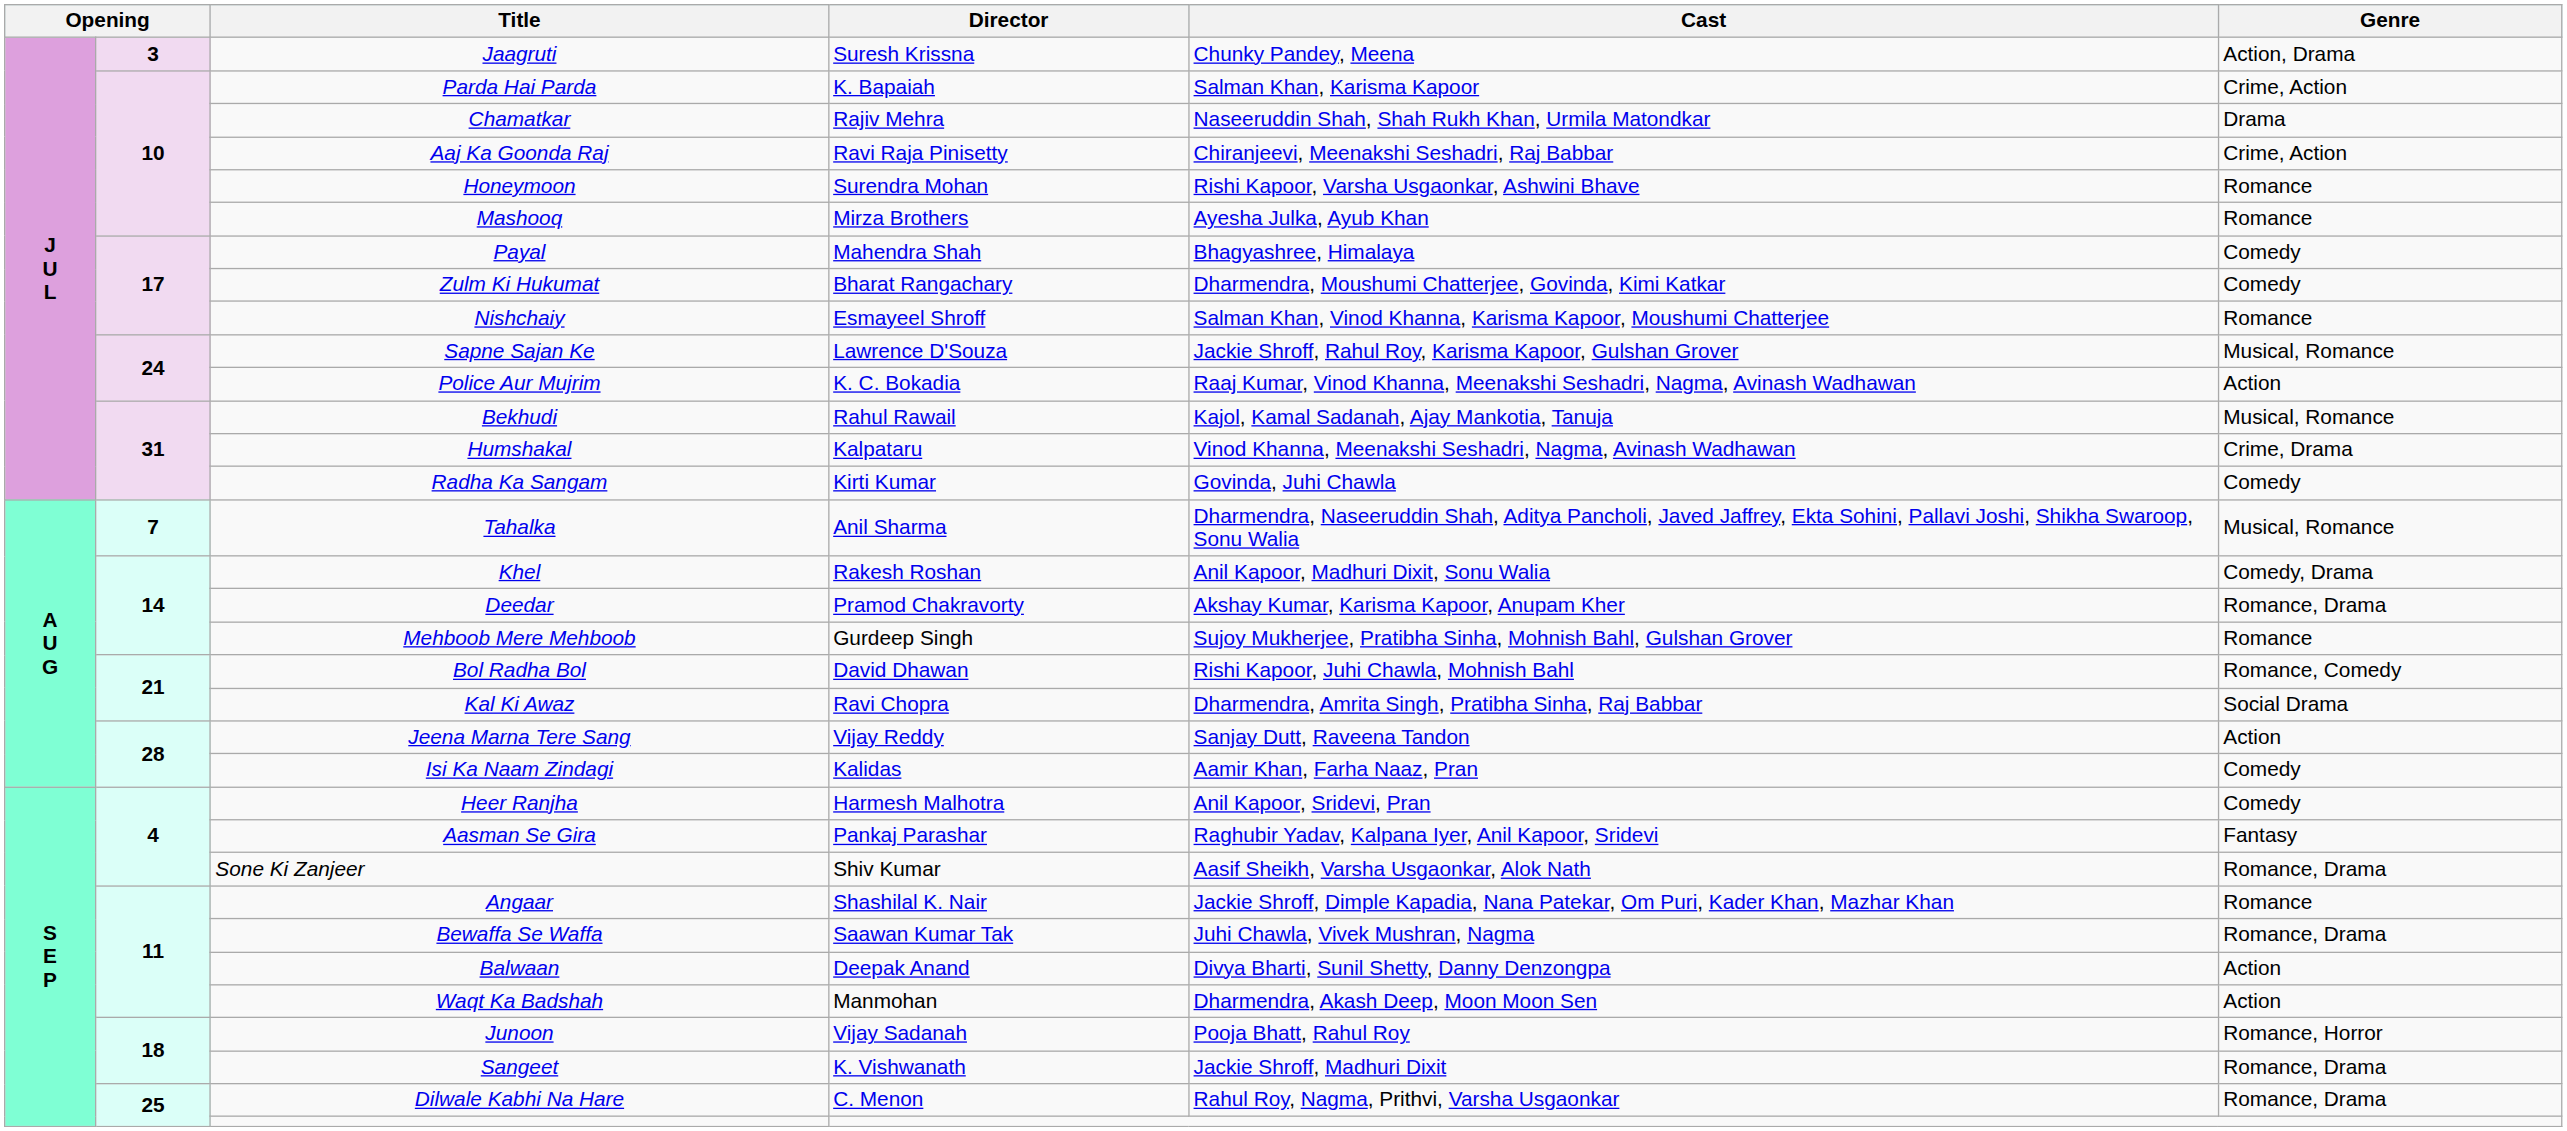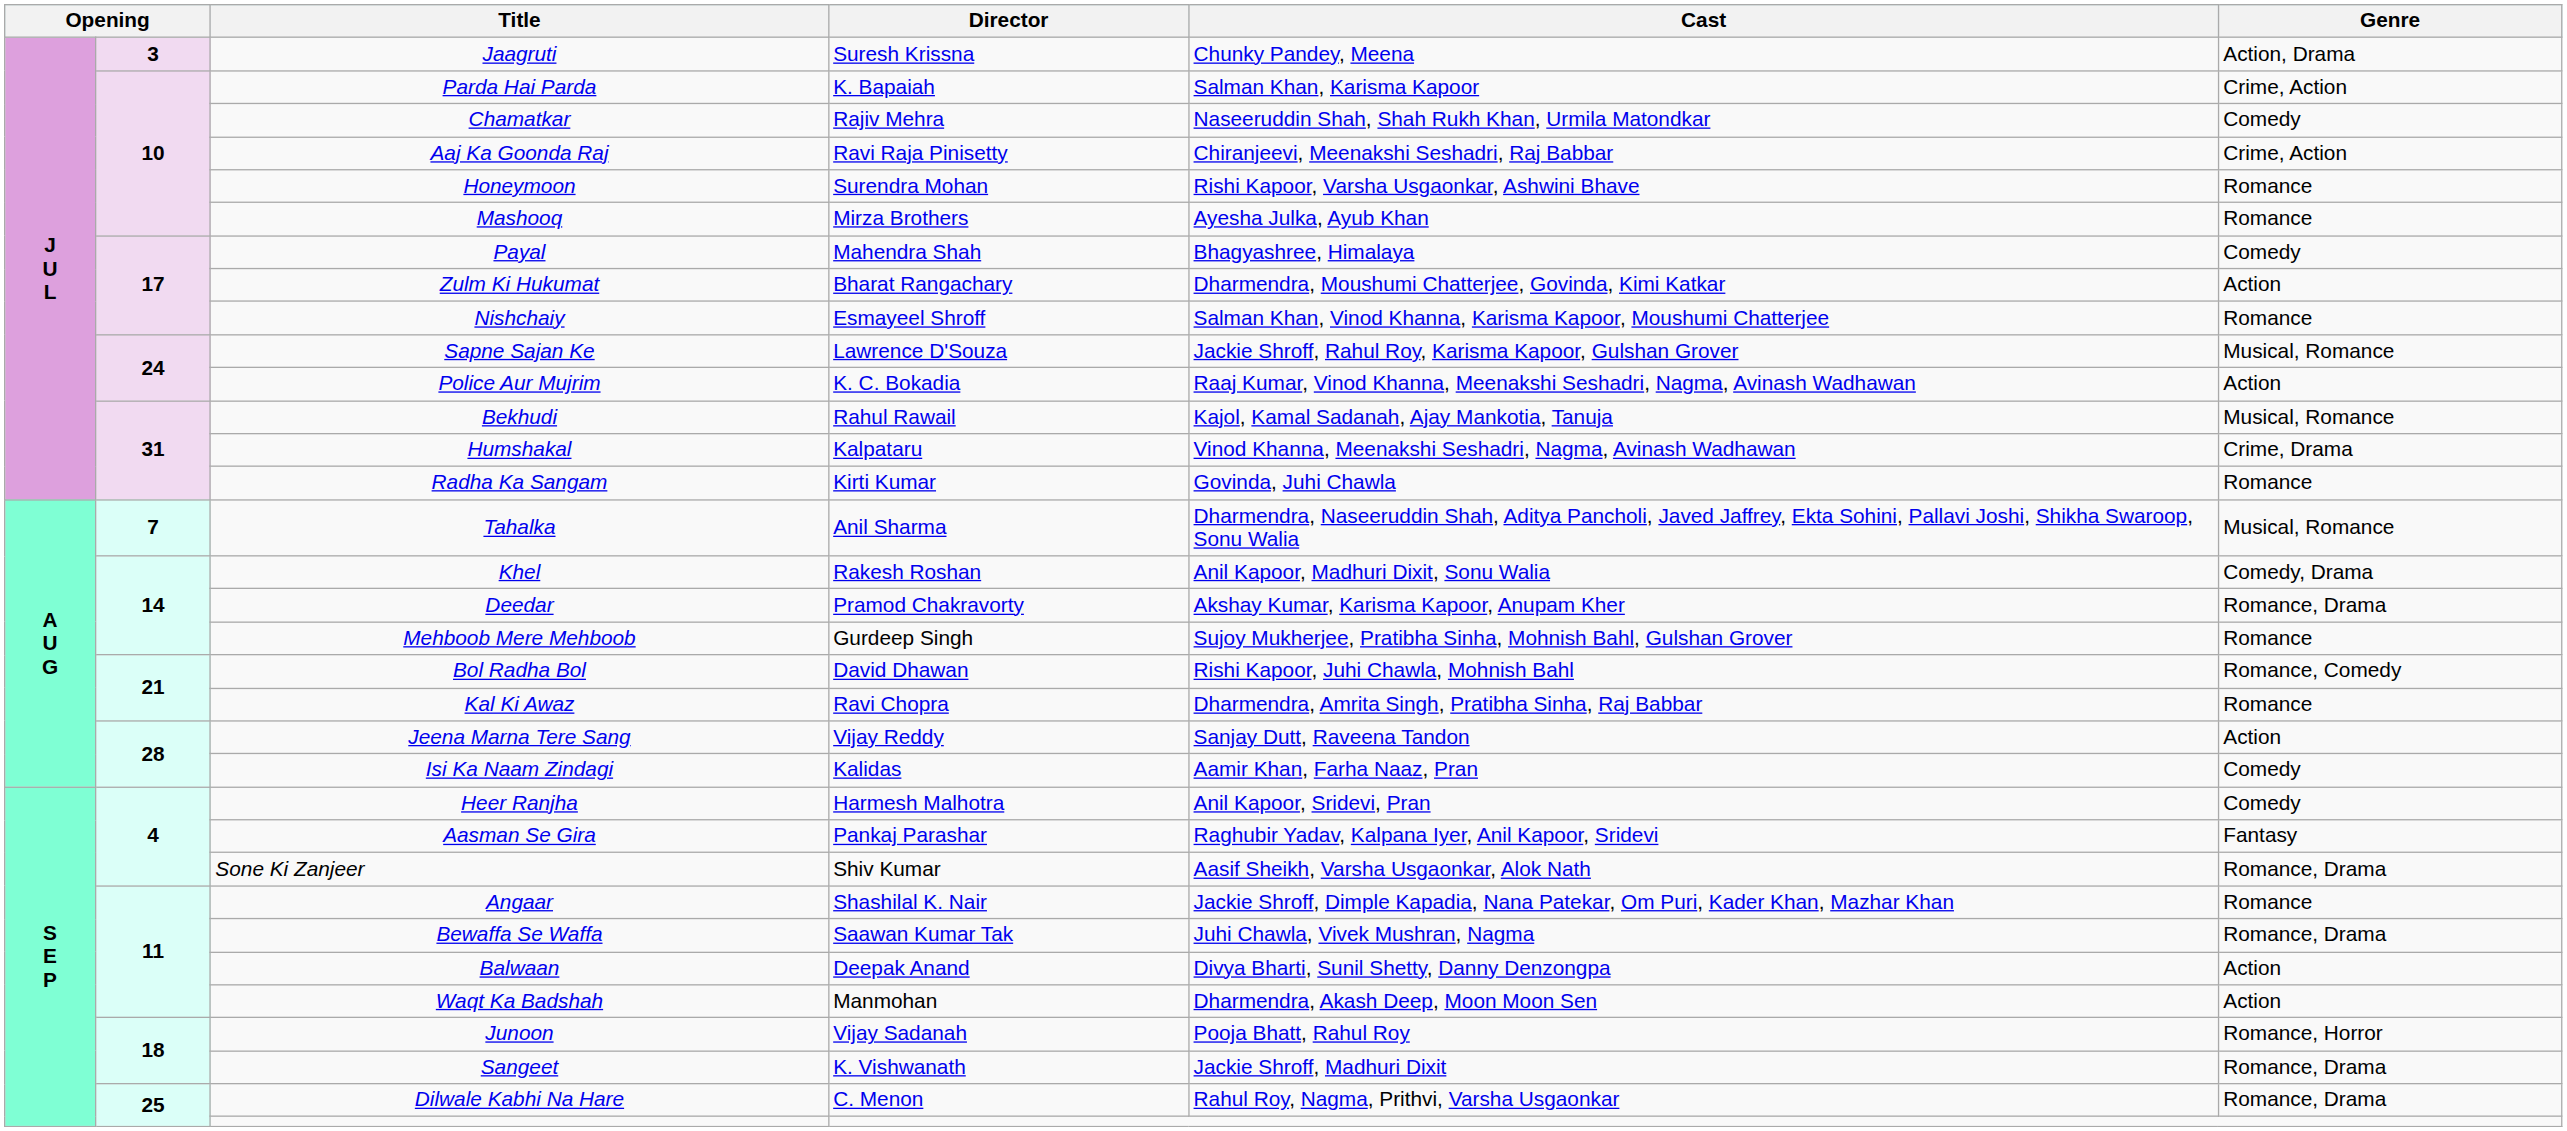Chamatkar | Genre: Drama -> Comedy
Zulm Ki Hukumat | Genre: Comedy -> Action
Radha Ka Sangam | Genre: Comedy -> Romance
Kal Ki Awaz | Genre: Social Drama -> Romance
